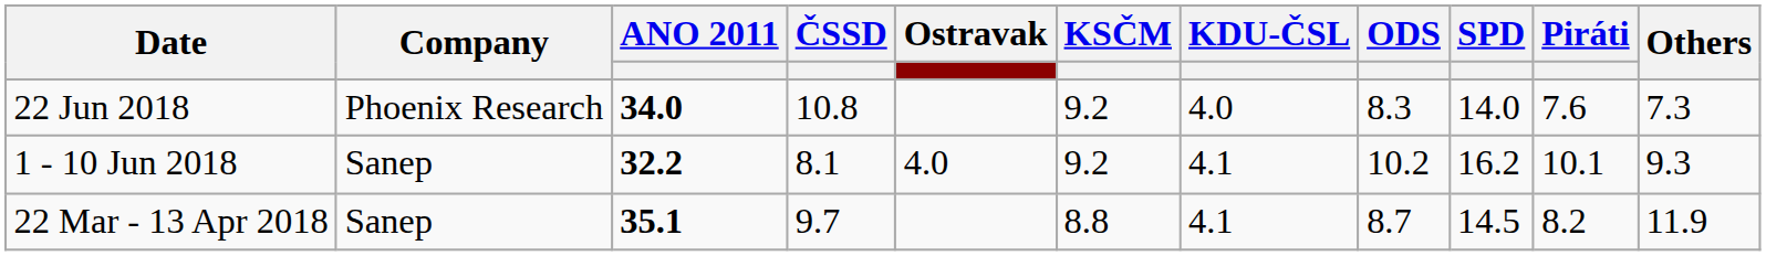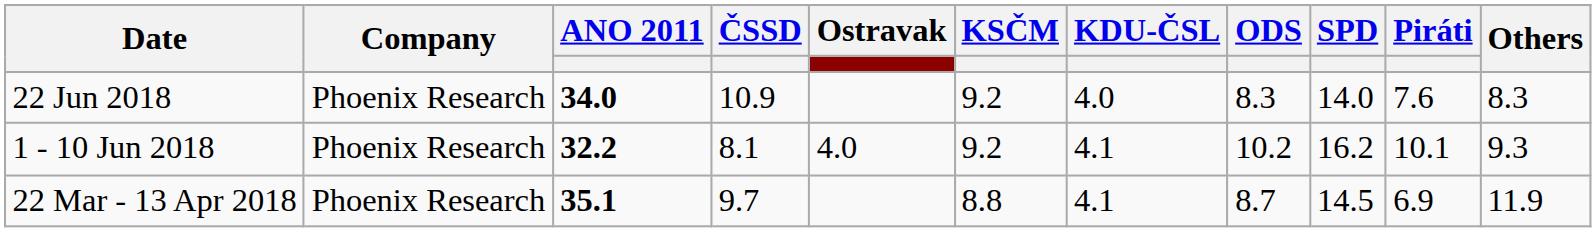22 Jun 2018 | ČSSD: 10.8 -> 10.9
22 Jun 2018 | Others: 7.3 -> 8.3
1 - 10 Jun 2018 | Company: Sanep -> Phoenix Research
22 Mar - 13 Apr 2018 | Company: Sanep -> Phoenix Research
22 Mar - 13 Apr 2018 | Piráti: 8.2 -> 6.9
